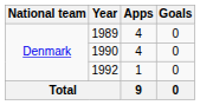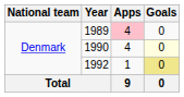1989 | Apps: no background -> pink background
1990 | Goals: no background -> lightyellow background
1992 | Goals: no background -> khaki background
